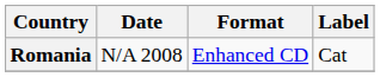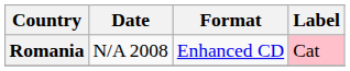Romania | Label: no background -> pink background
